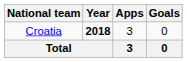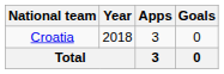Croatia | Year: bold -> normal
